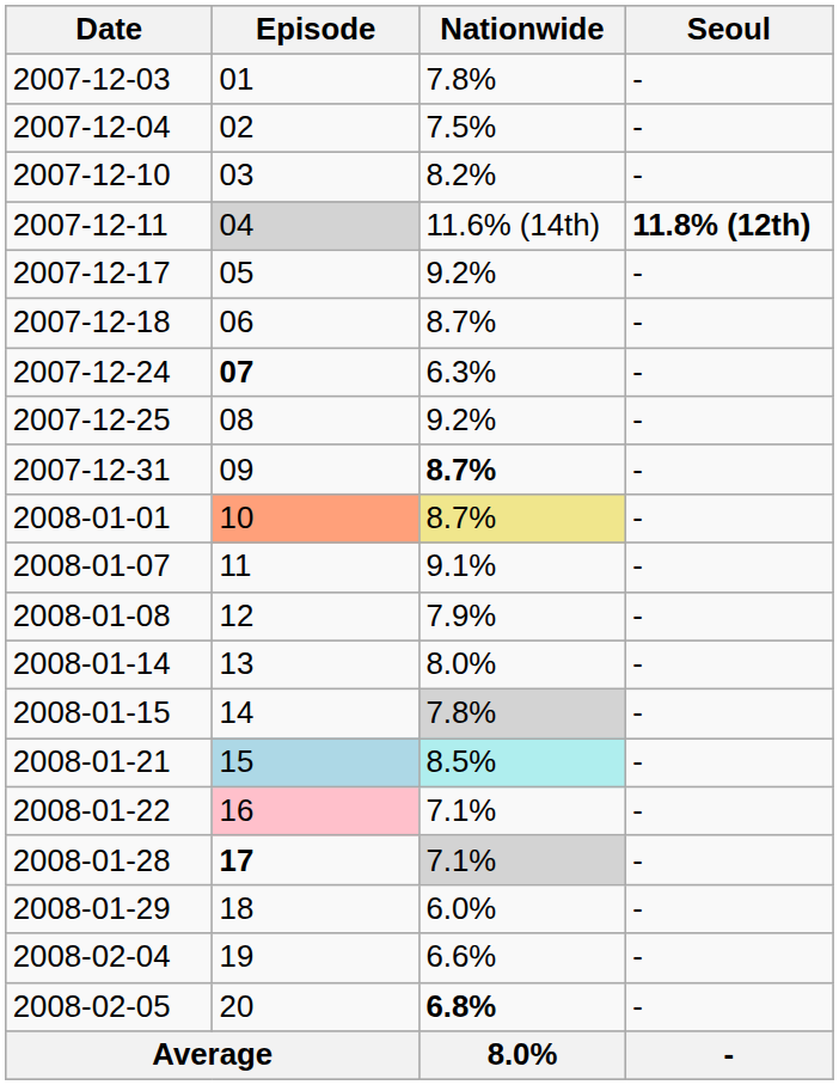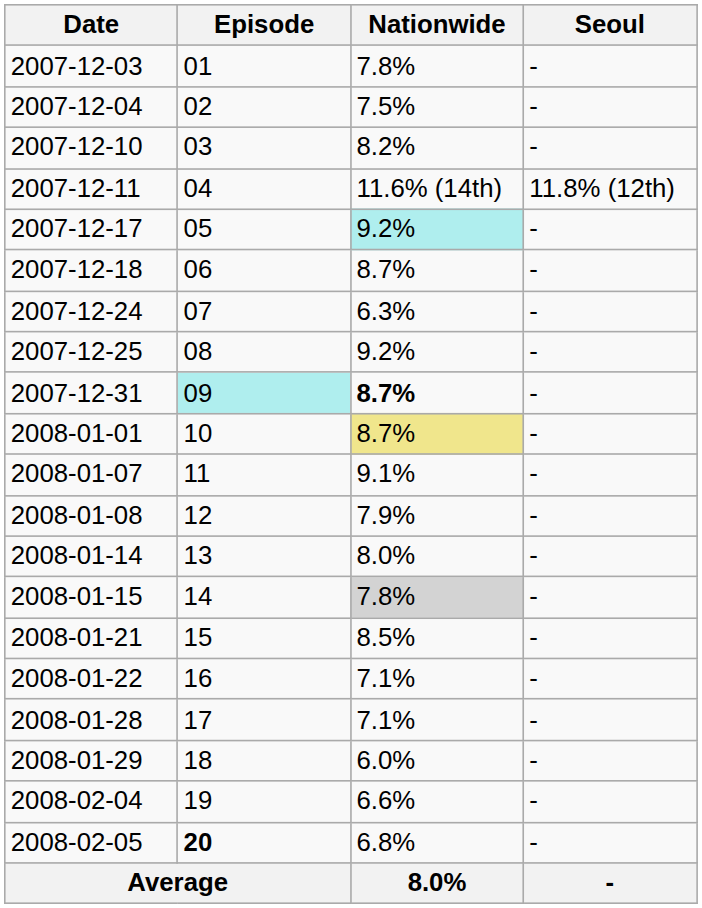2007-12-11 | Episode: lightgrey background -> no background
2007-12-11 | Seoul: bold -> normal
2007-12-17 | Nationwide: no background -> paleturquoise background
2007-12-24 | Episode: bold -> normal
2007-12-31 | Episode: no background -> paleturquoise background
2008-01-01 | Episode: lightsalmon background -> no background
2008-01-21 | Episode: lightblue background -> no background
2008-01-21 | Nationwide: paleturquoise background -> no background
2008-01-22 | Episode: pink background -> no background
2008-01-28 | Episode: bold -> normal
2008-01-28 | Nationwide: lightgrey background -> no background
2008-02-05 | Episode: normal -> bold
2008-02-05 | Nationwide: bold -> normal
